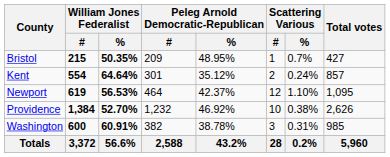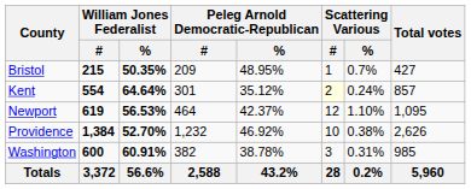Kent | Scattering Various / #: no background -> lightyellow background
